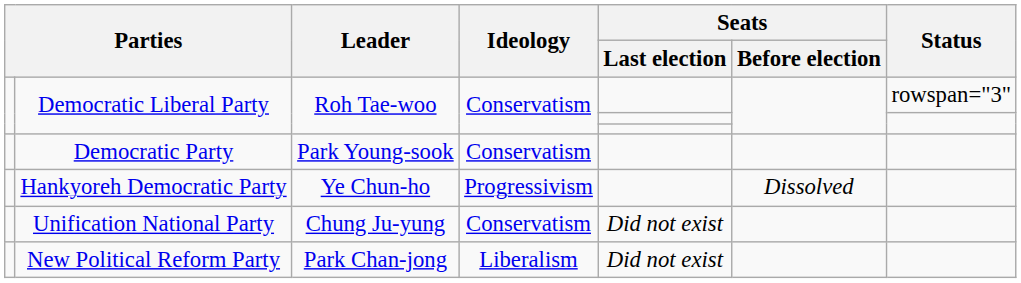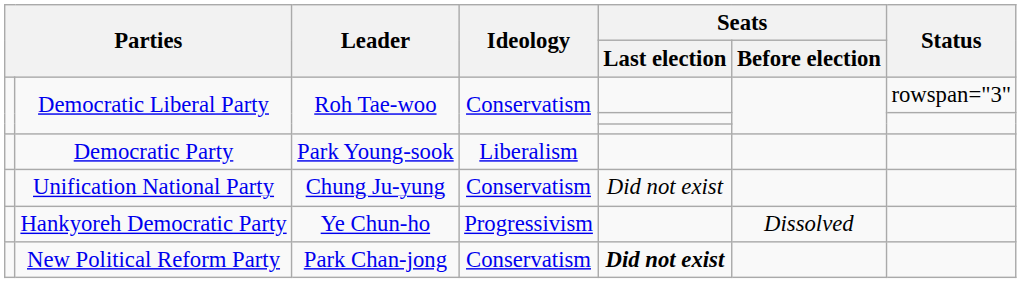Democratic Party | Ideology: Conservatism -> Liberalism
rows swapped: Hankyoreh Democratic Party <-> Unification National Party
New Political Reform Party | Ideology: Liberalism -> Conservatism
New Political Reform Party | Seats / Last election: normal -> bold
